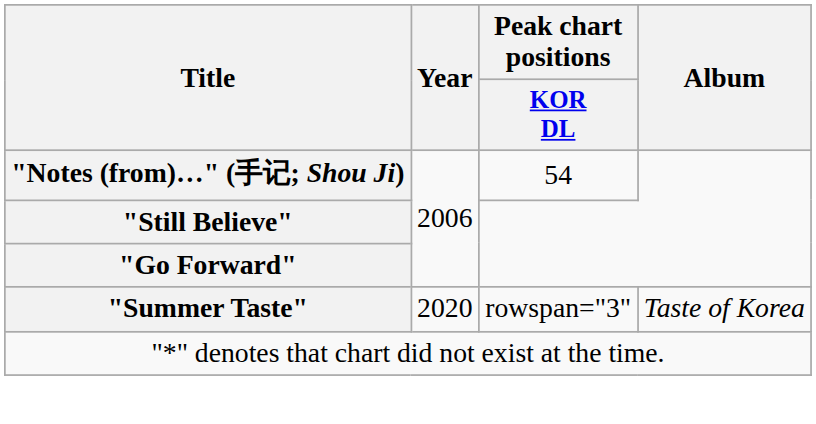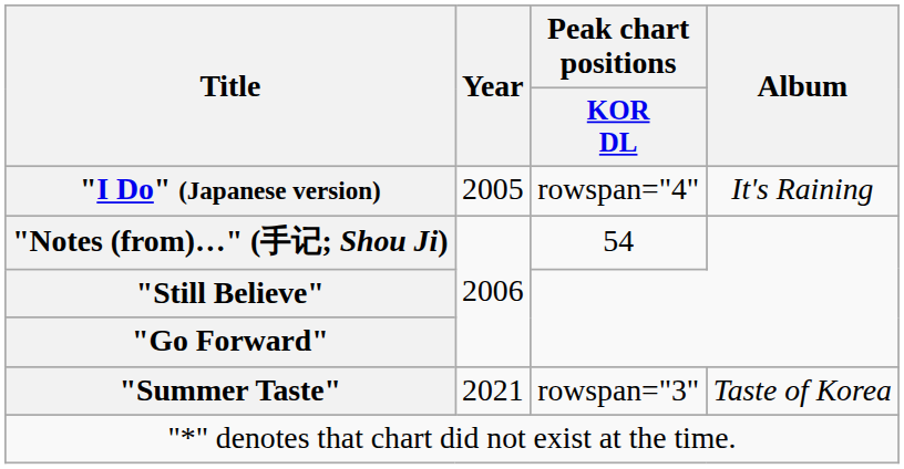+ row: "I Do" (Japanese version) | 2005 | rowspan="4" | It's Raining
"Summer Taste" | Year: 2020 -> 2021
